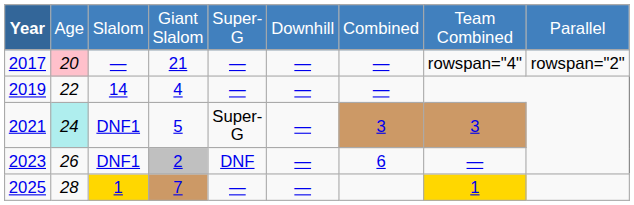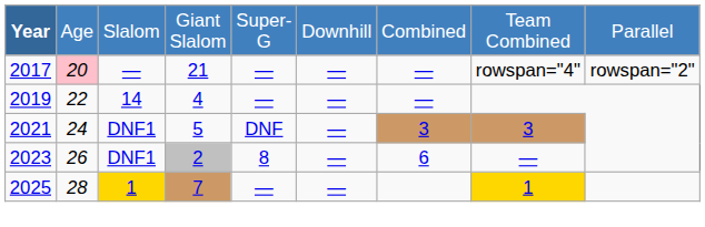2021 | column 2: paleturquoise background -> no background
2021 | column 5: Super-G -> DNF
2023 | column 5: DNF -> 8
